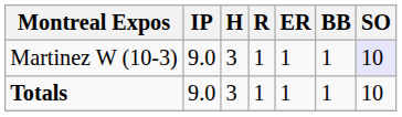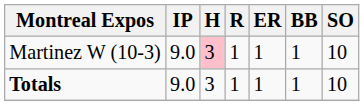Martinez W (10-3) | H: no background -> pink background
Martinez W (10-3) | SO: lavender background -> no background
